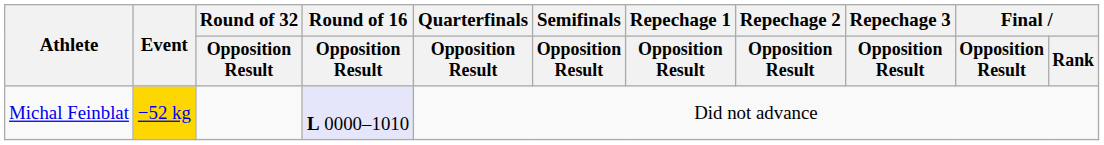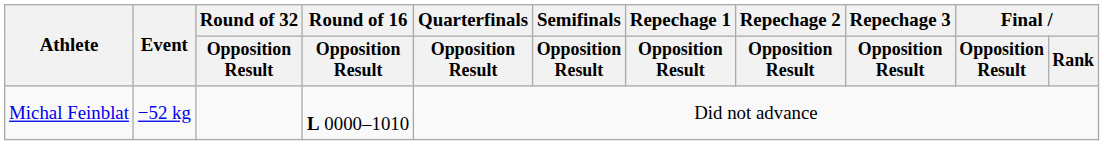Michal Feinblat | Event: gold background -> no background
Michal Feinblat | Round of 16 / Opposition Result: lavender background -> no background
